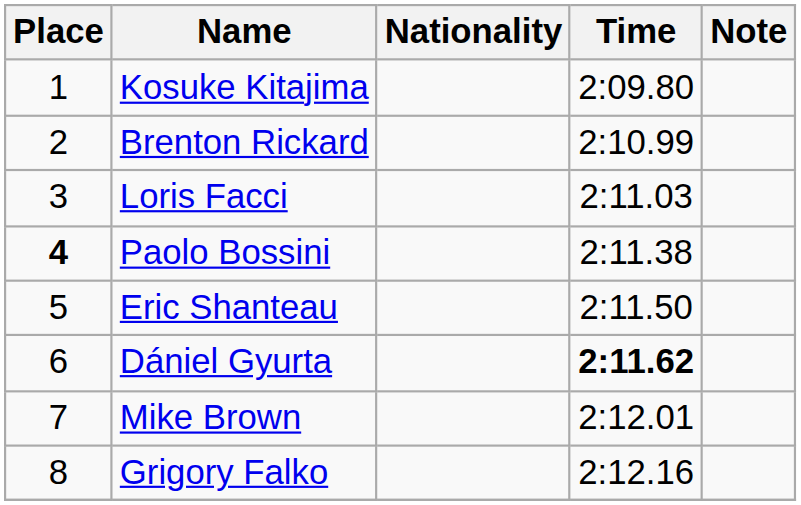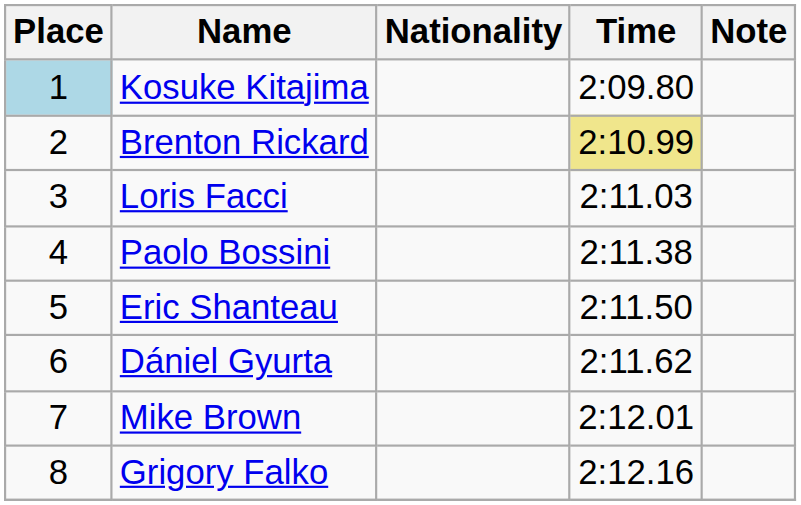Kosuke Kitajima | Place: no background -> lightblue background
Brenton Rickard | Time: no background -> khaki background
Paolo Bossini | Place: bold -> normal
Dániel Gyurta | Time: bold -> normal
